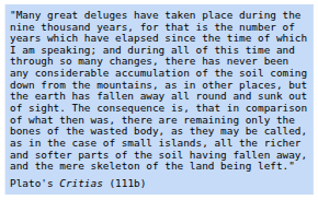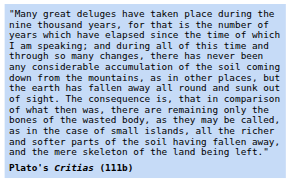row 2 | column 1: normal -> bold
